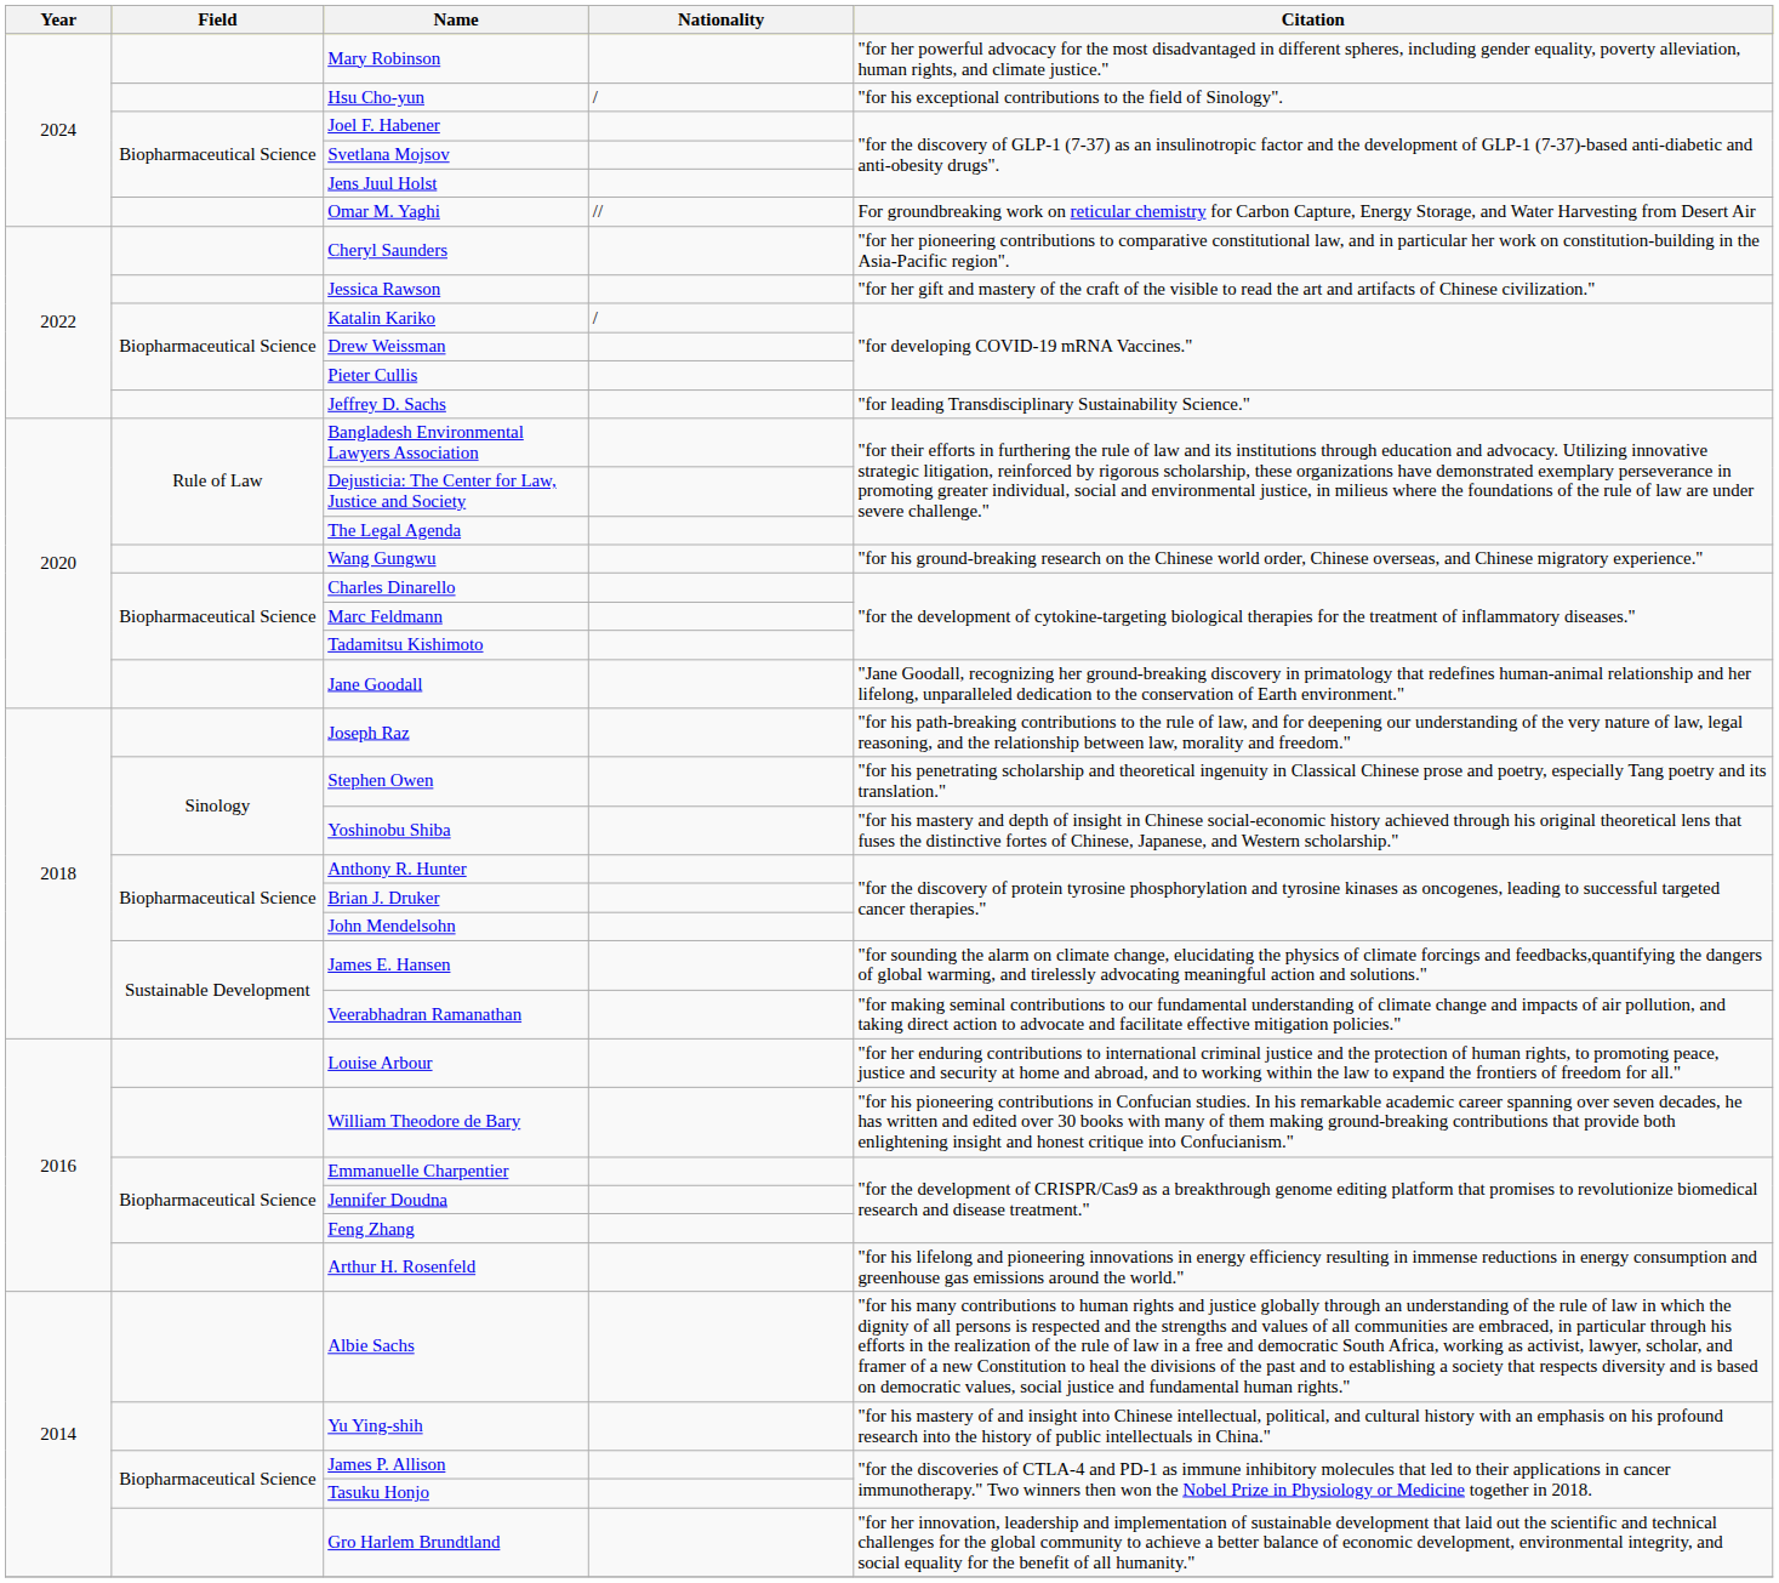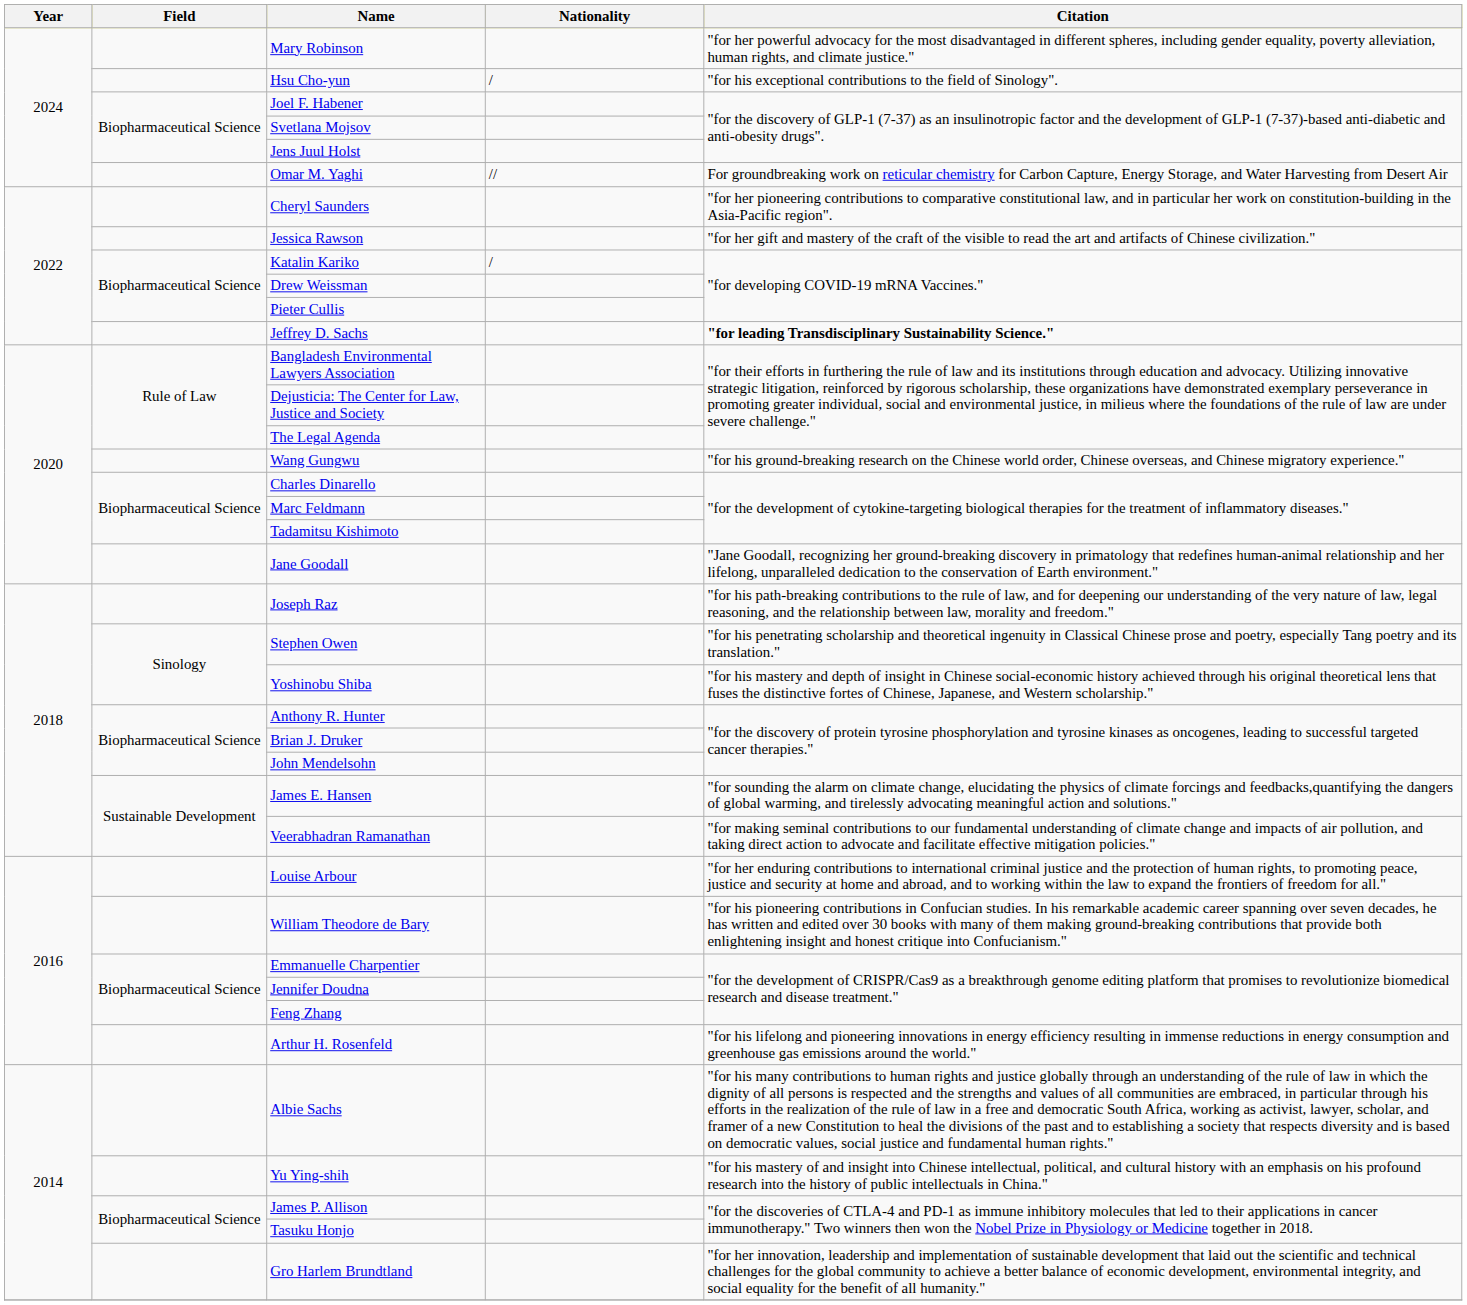Jeffrey D. Sachs | Citation: normal -> bold
